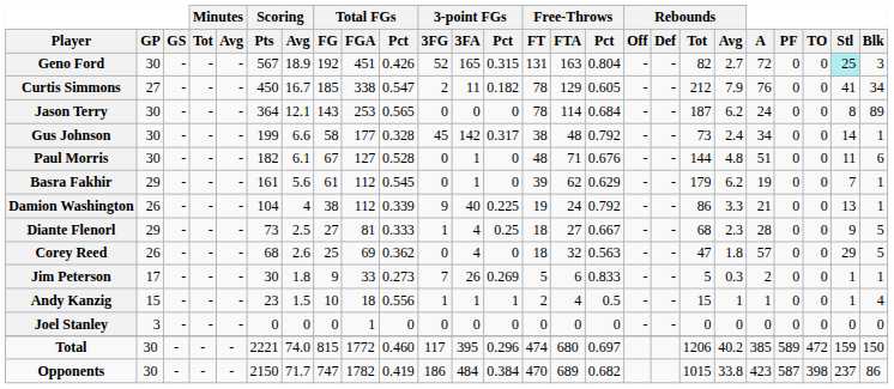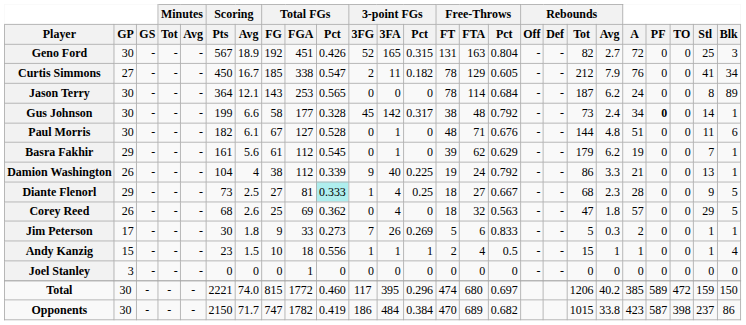Geno Ford | Stl: paleturquoise background -> no background
Gus Johnson | PF: normal -> bold
Diante Flenorl | Total FGs / Pct: no background -> paleturquoise background
